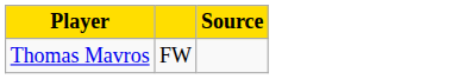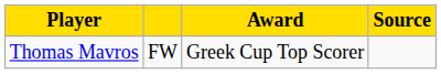+ column: Award | Greek Cup Top Scorer
